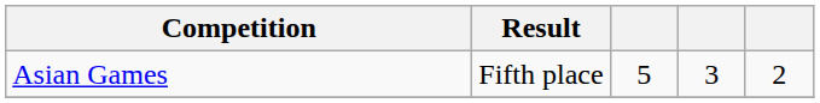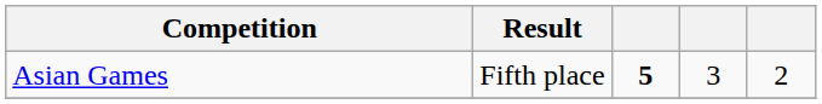Asian Games | column 3: normal -> bold
